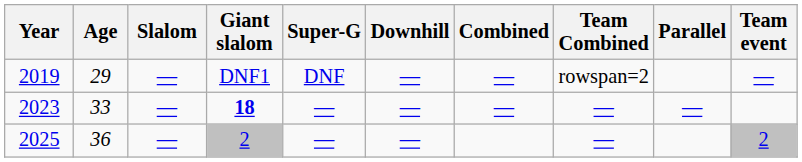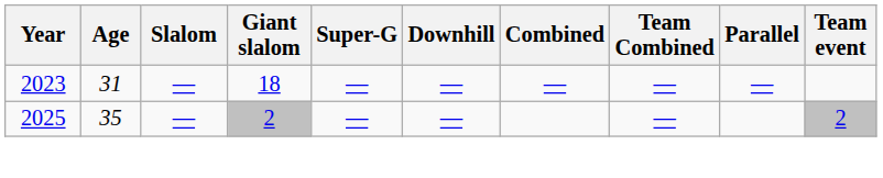- row: 2019 | 29 | — | DNF1 | DNF | — | — | rowspan=2 | —
2023 | Age: 33 -> 31
2023 | Giant slalom: bold -> normal
2025 | Age: 36 -> 35
